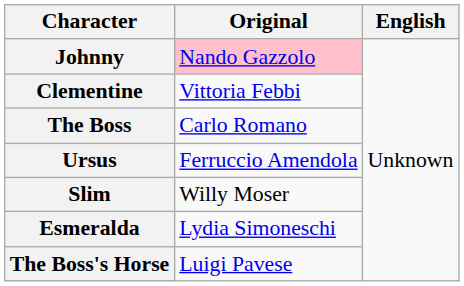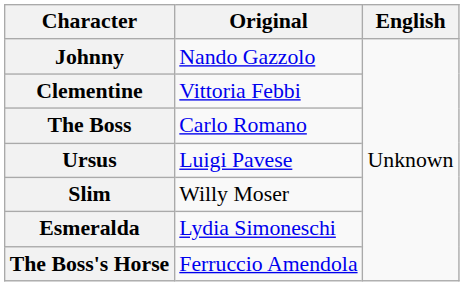Johnny | Original: pink background -> no background
Ursus | Original: Ferruccio Amendola -> Luigi Pavese
The Boss's Horse | Original: Luigi Pavese -> Ferruccio Amendola
